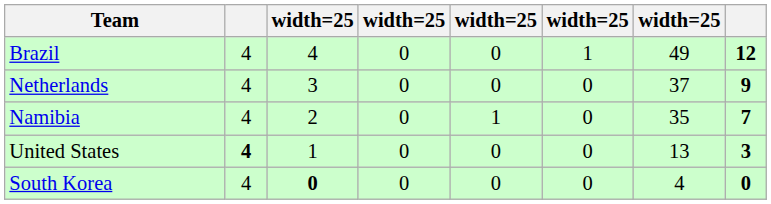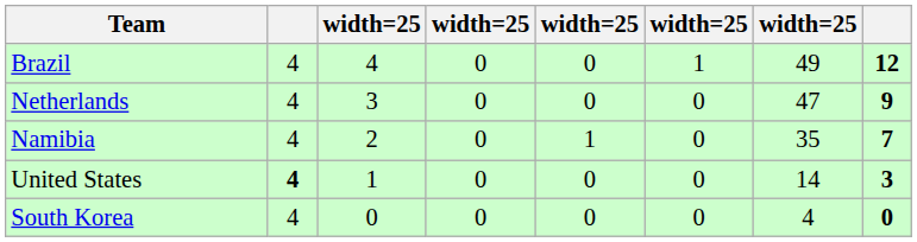Netherlands | column 7: 37 -> 47
United States | column 7: 13 -> 14
South Korea | column 3: bold -> normal
